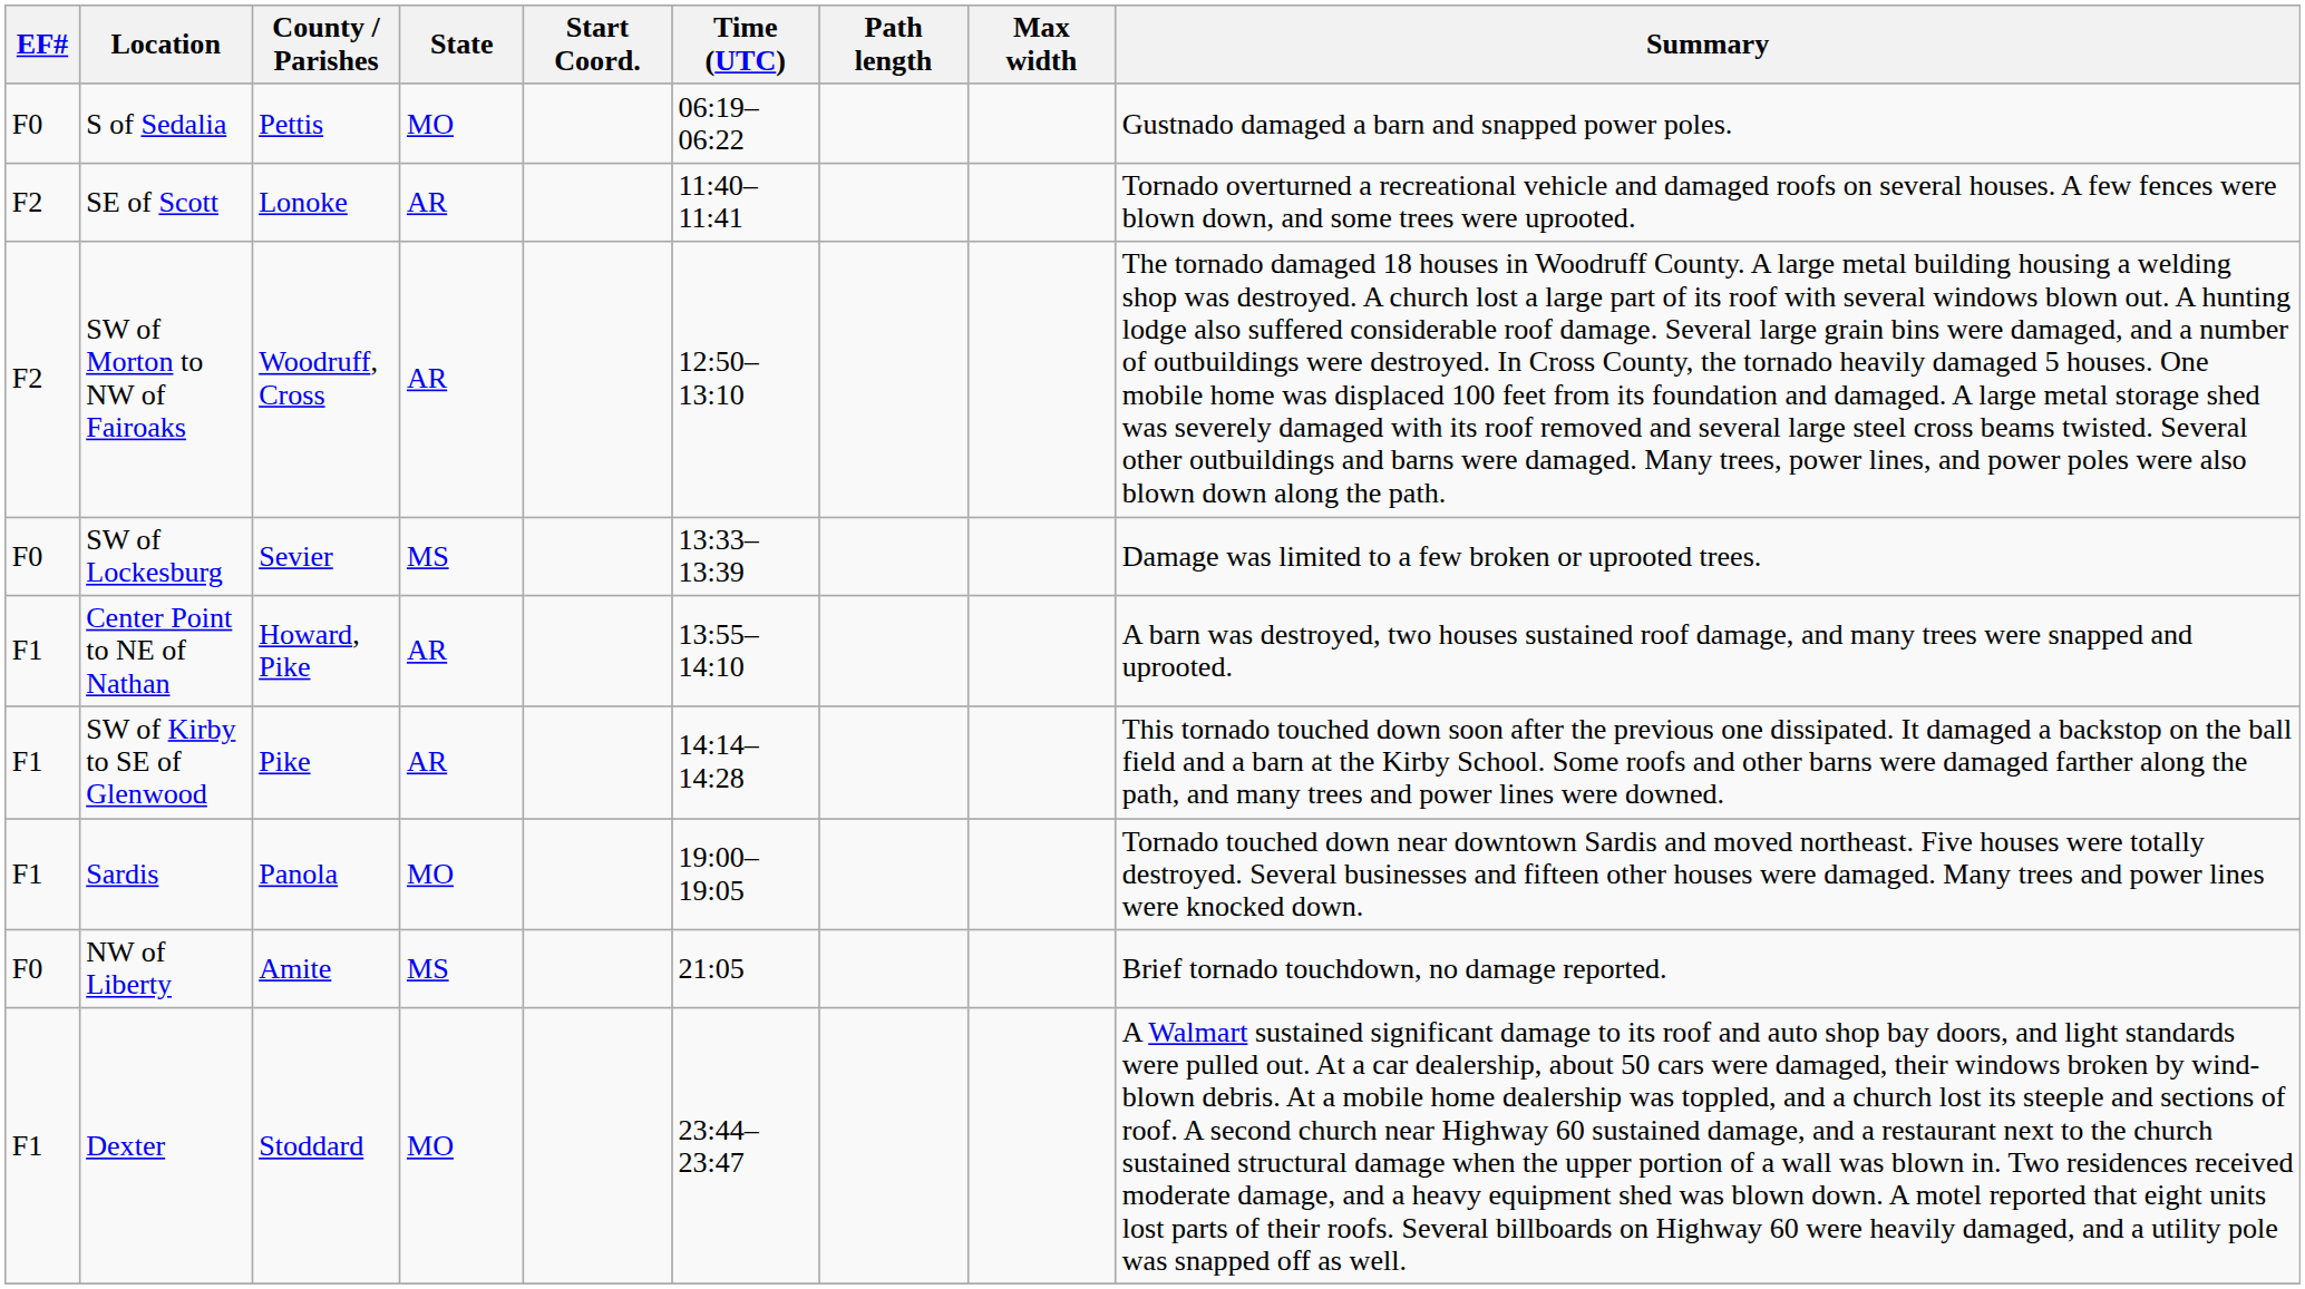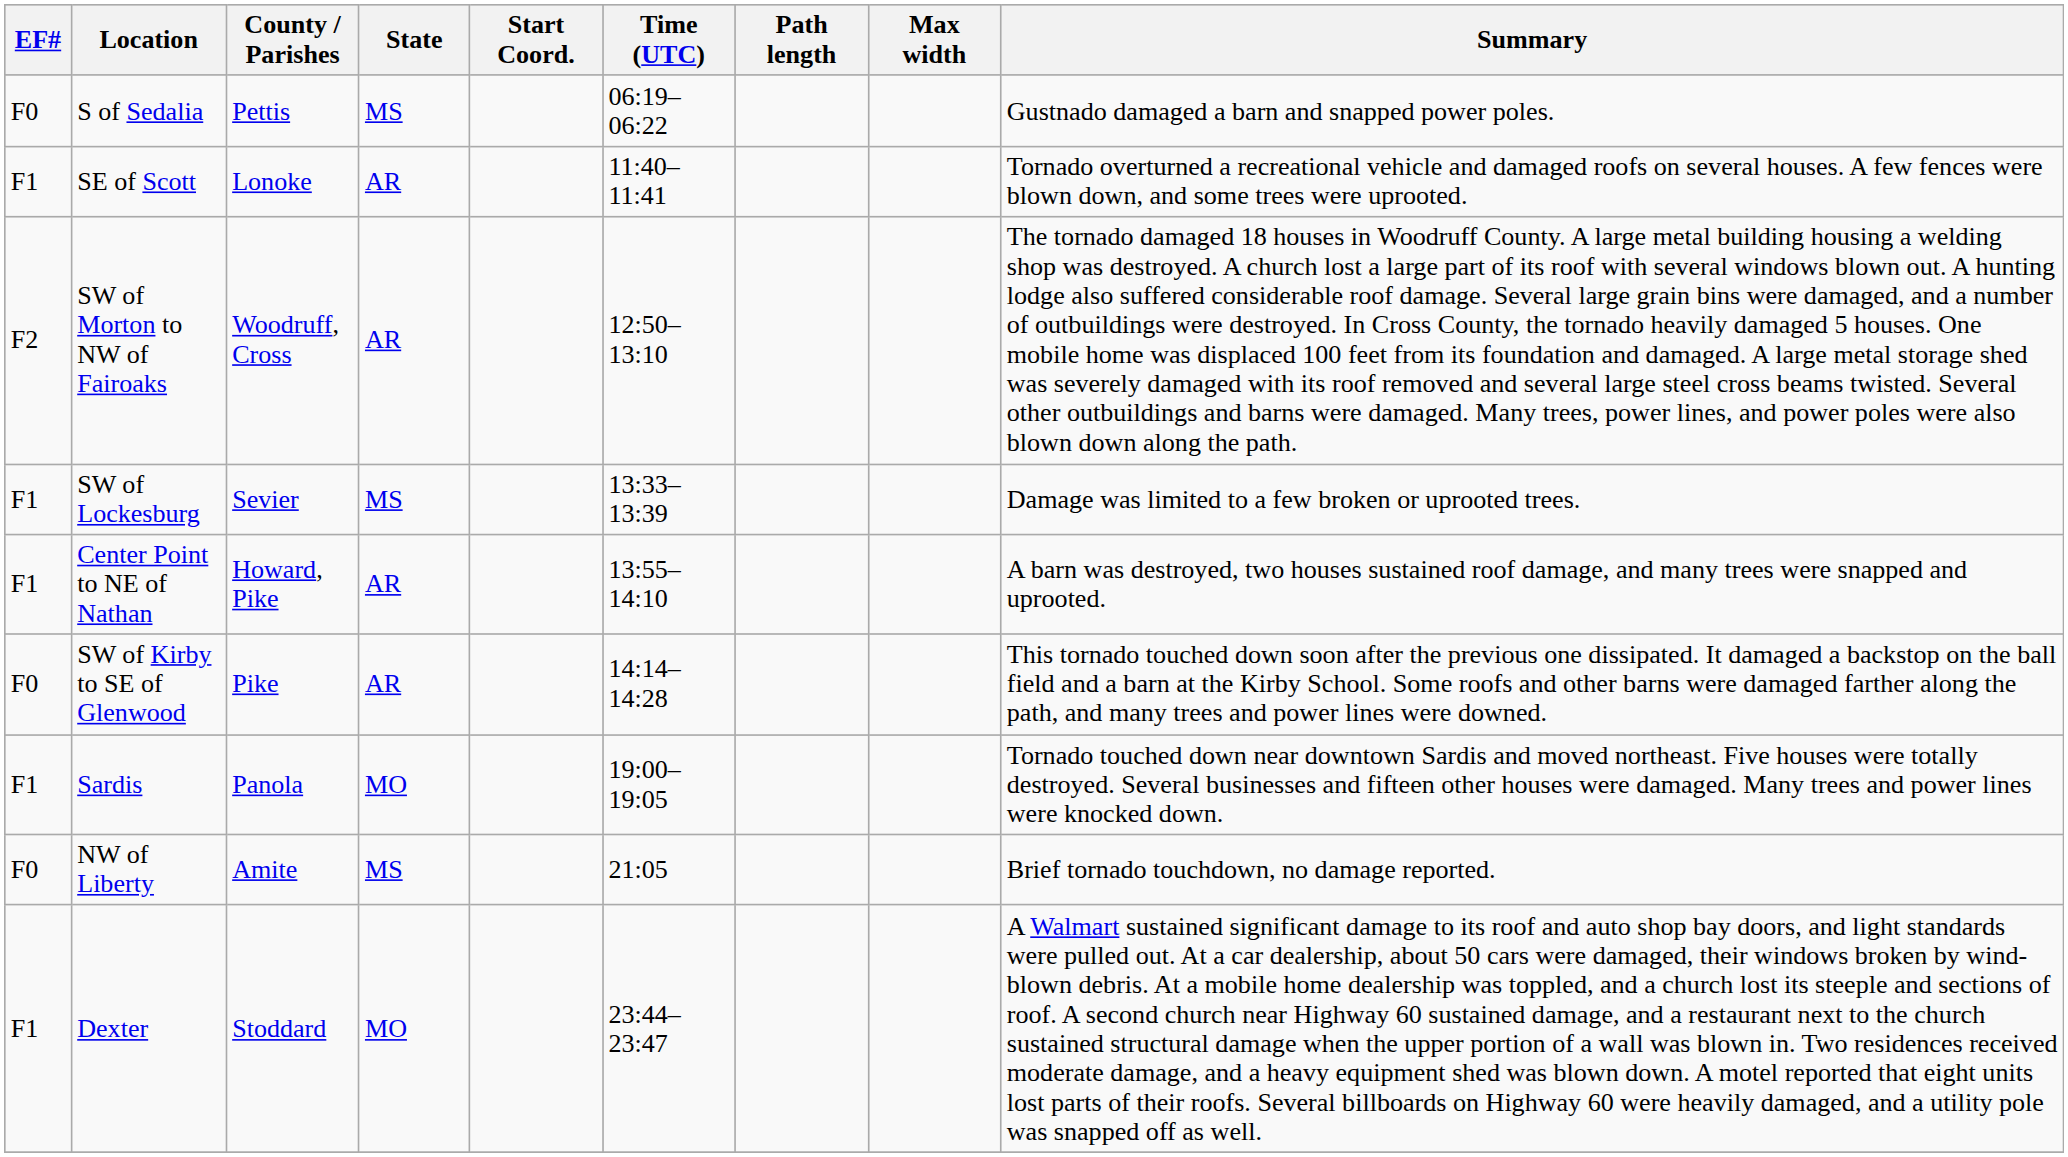S of Sedalia | State: MO -> MS
SE of Scott | EF#: F2 -> F1
SW of Lockesburg | EF#: F0 -> F1
SW of Kirby to SE of Glenwood | EF#: F1 -> F0
